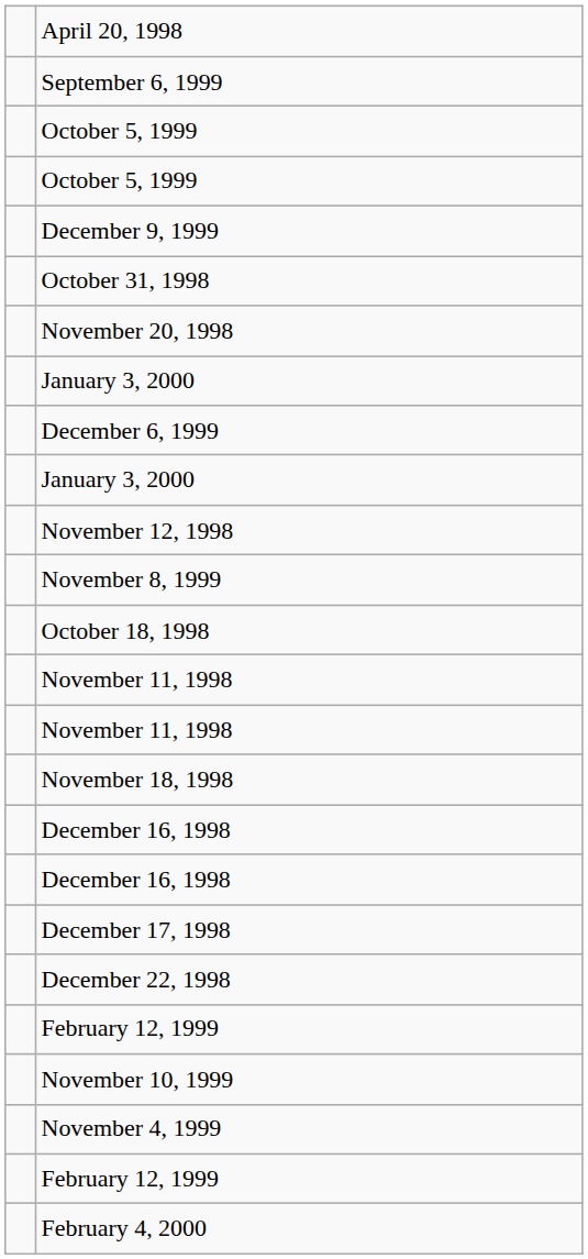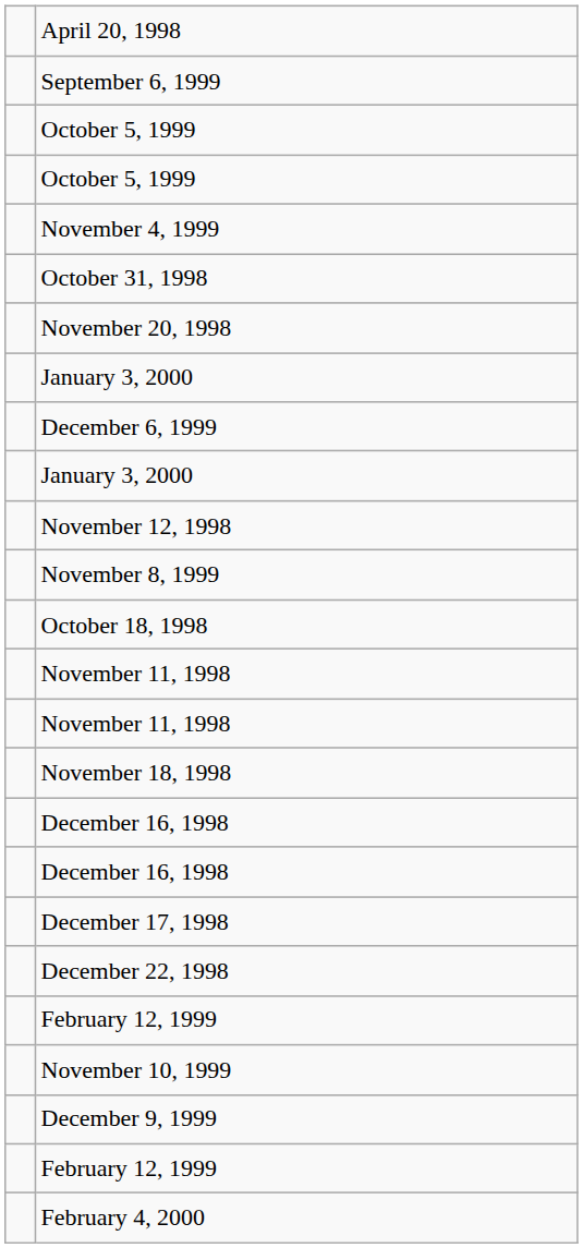row 5 | column 2: December 9, 1999 -> November 4, 1999
row 23 | column 2: November 4, 1999 -> December 9, 1999
